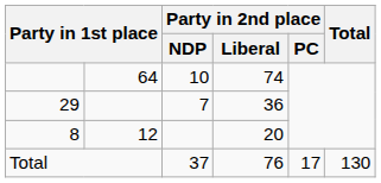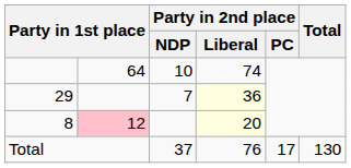29 | Party in 2nd place / Liberal: no background -> lightyellow background
8 | column 2: no background -> pink background
8 | Party in 2nd place / Liberal: no background -> lightyellow background
